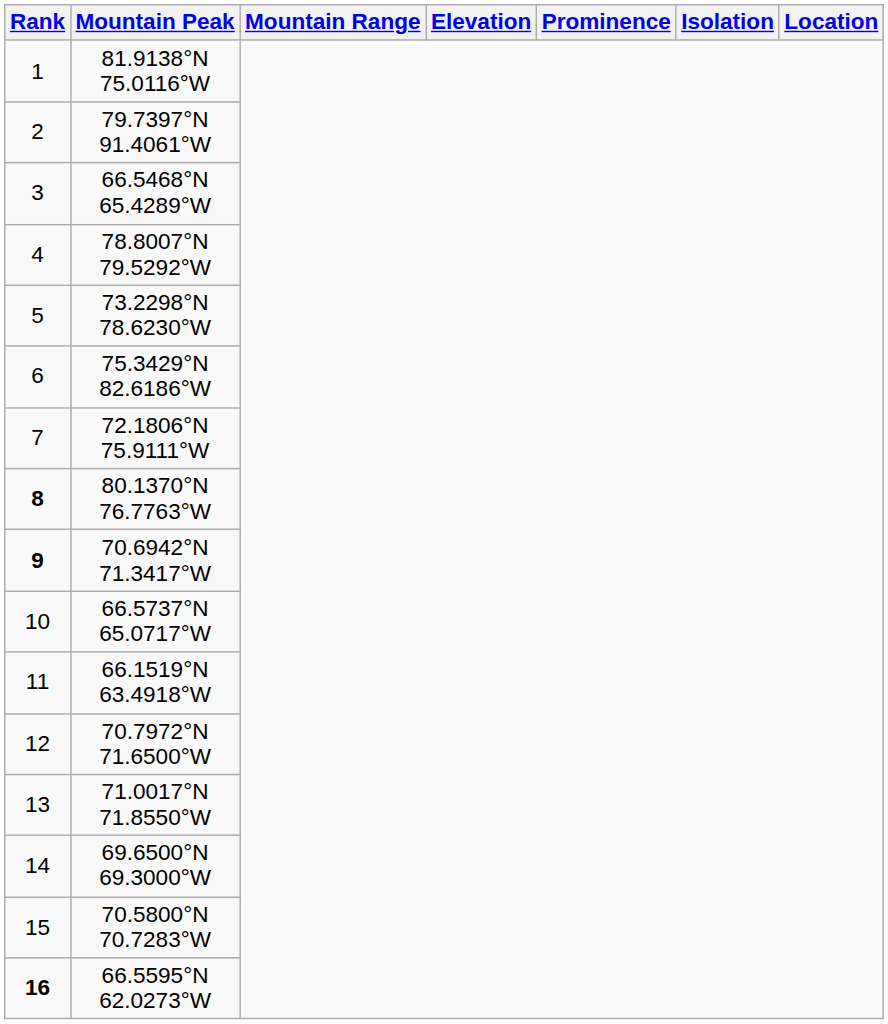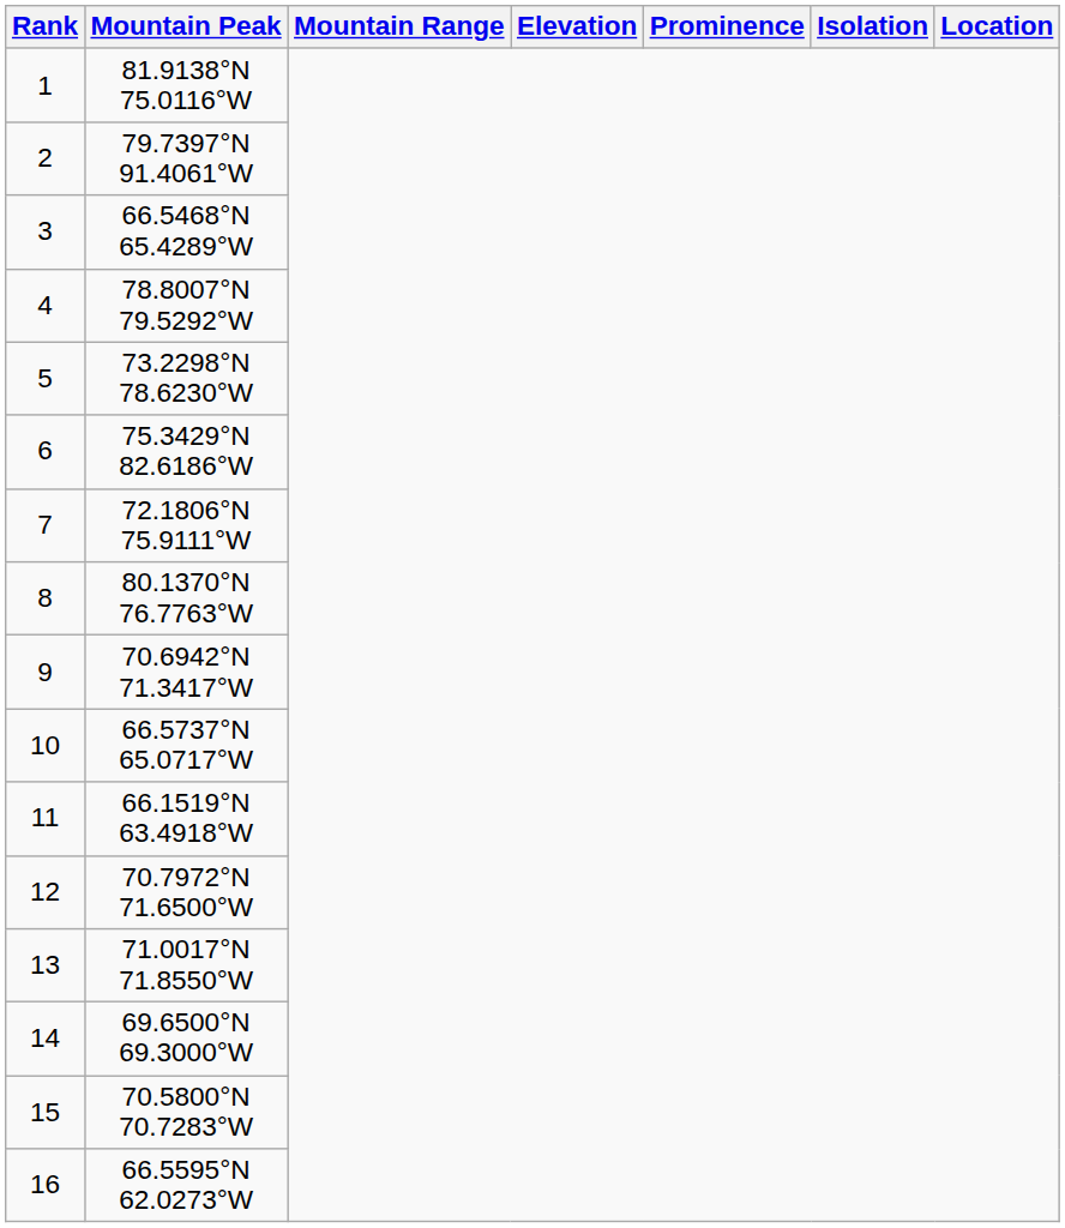80.1370°N 76.7763°W | Rank: bold -> normal
70.6942°N 71.3417°W | Rank: bold -> normal
66.5595°N 62.0273°W | Rank: bold -> normal
